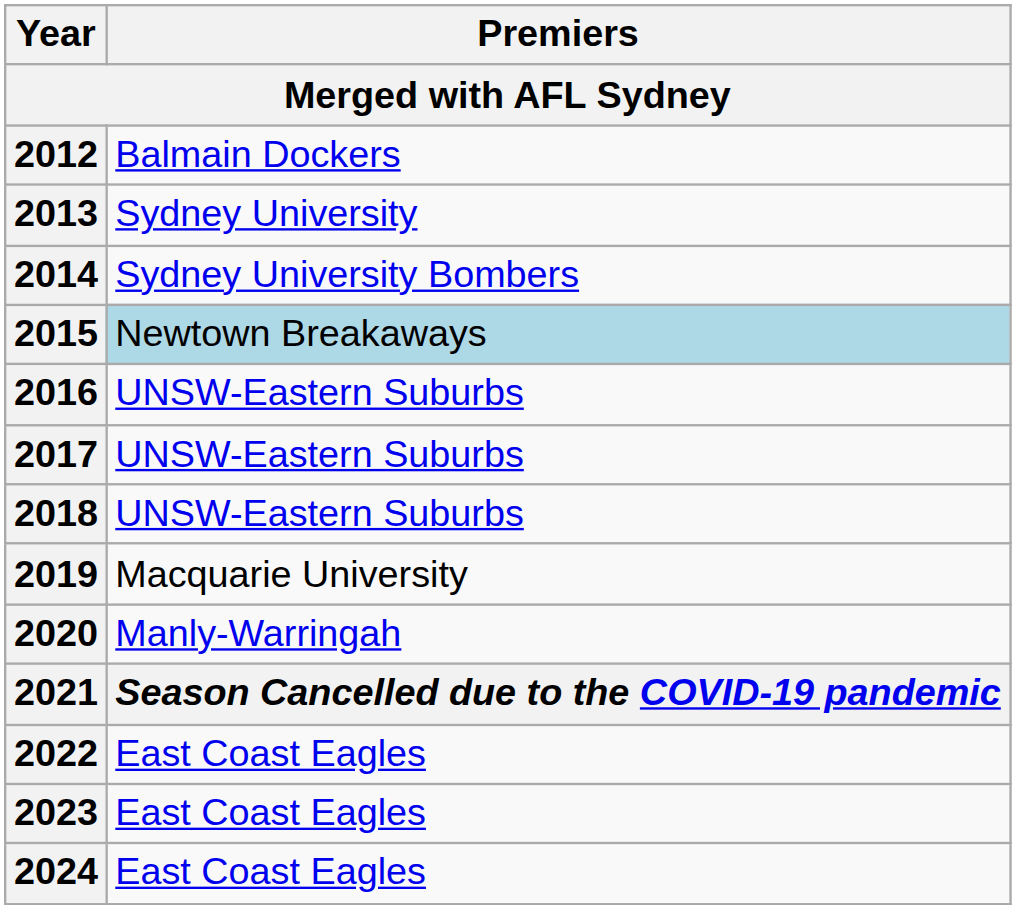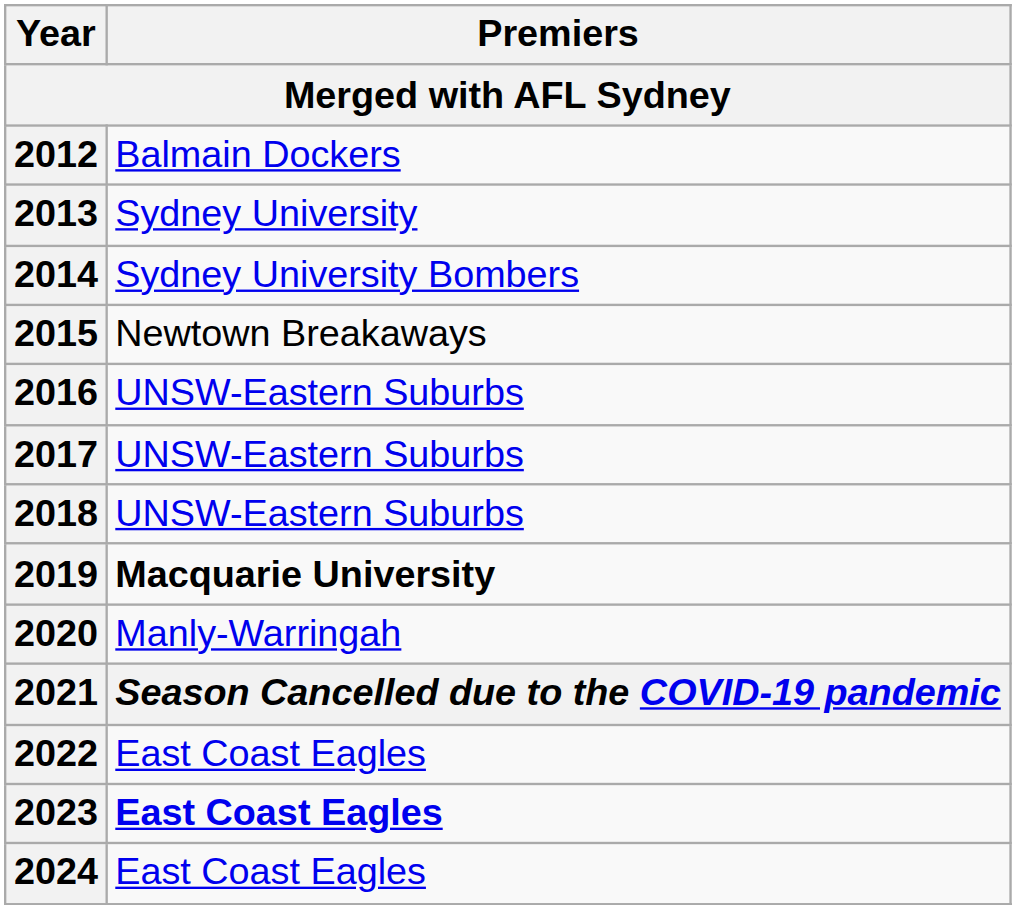2015 | Premiers: lightblue background -> no background
2019 | Premiers: normal -> bold
2023 | Premiers: normal -> bold
